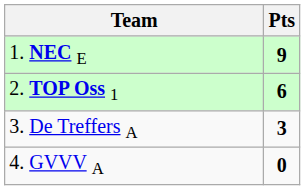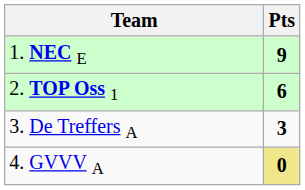4. GVVV A | Pts: no background -> khaki background
